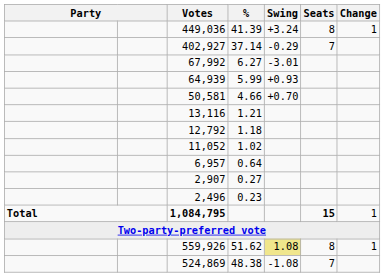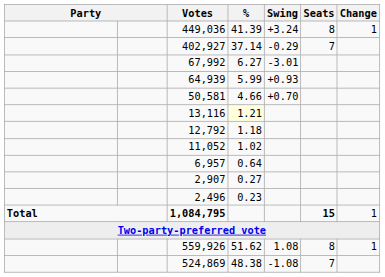13,116 | %: no background -> lightyellow background
559,926 | Swing: khaki background -> no background
